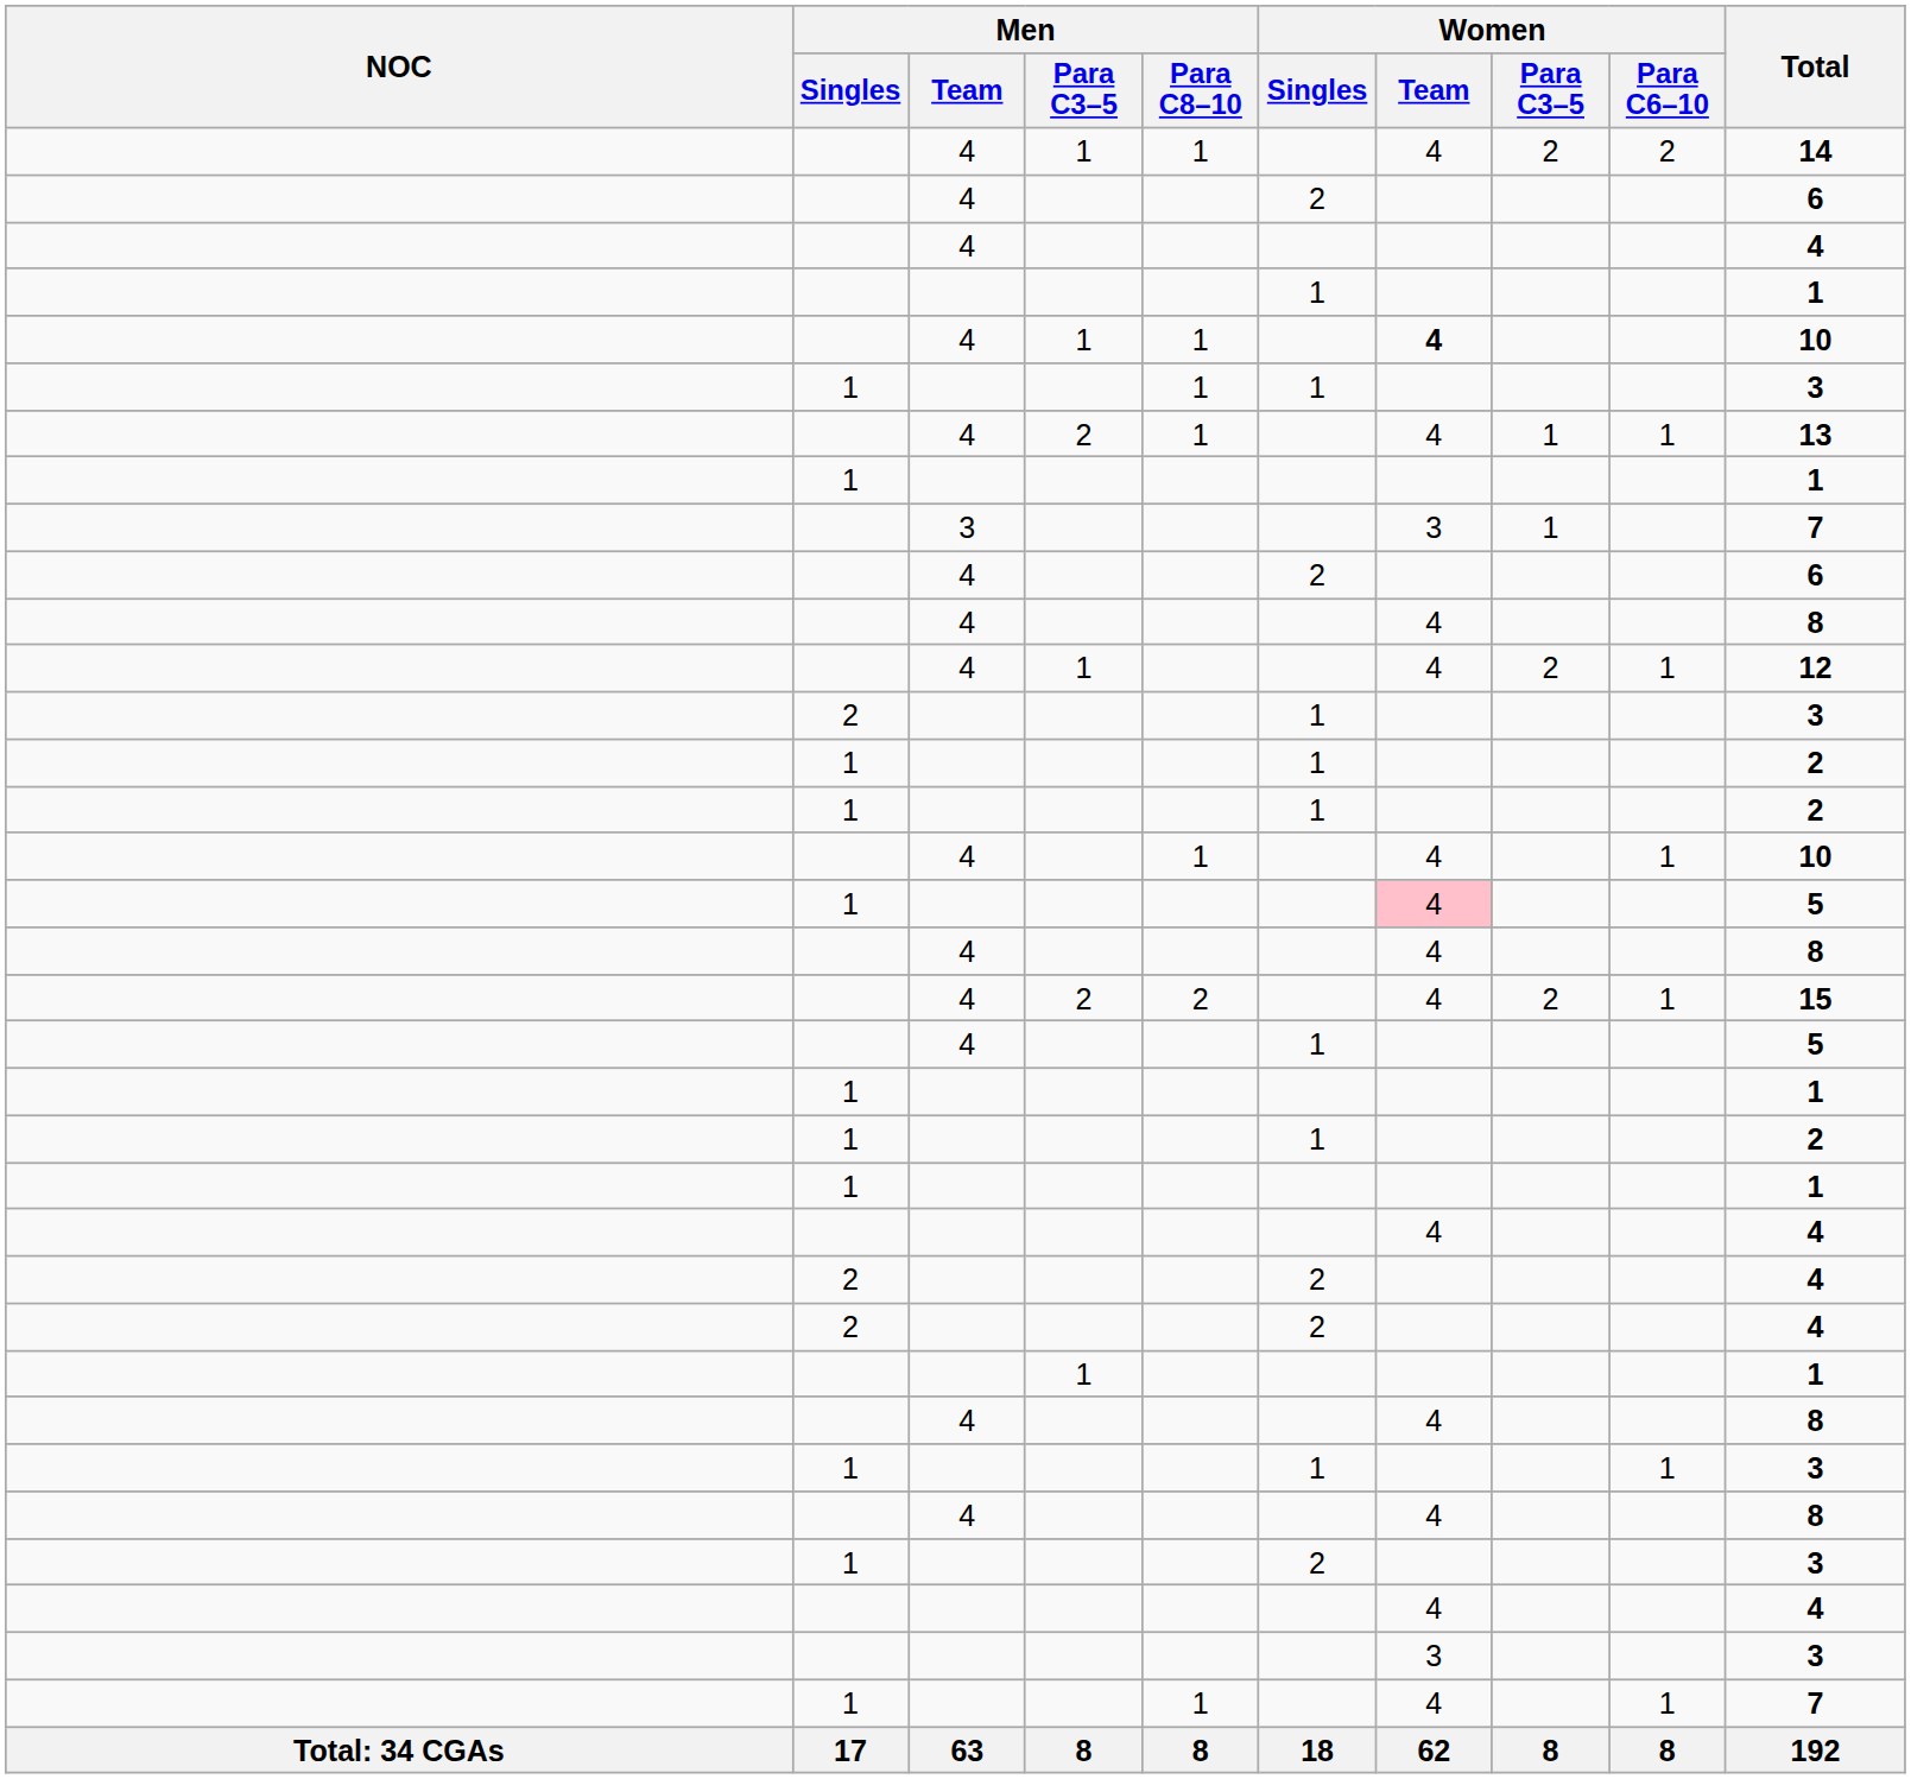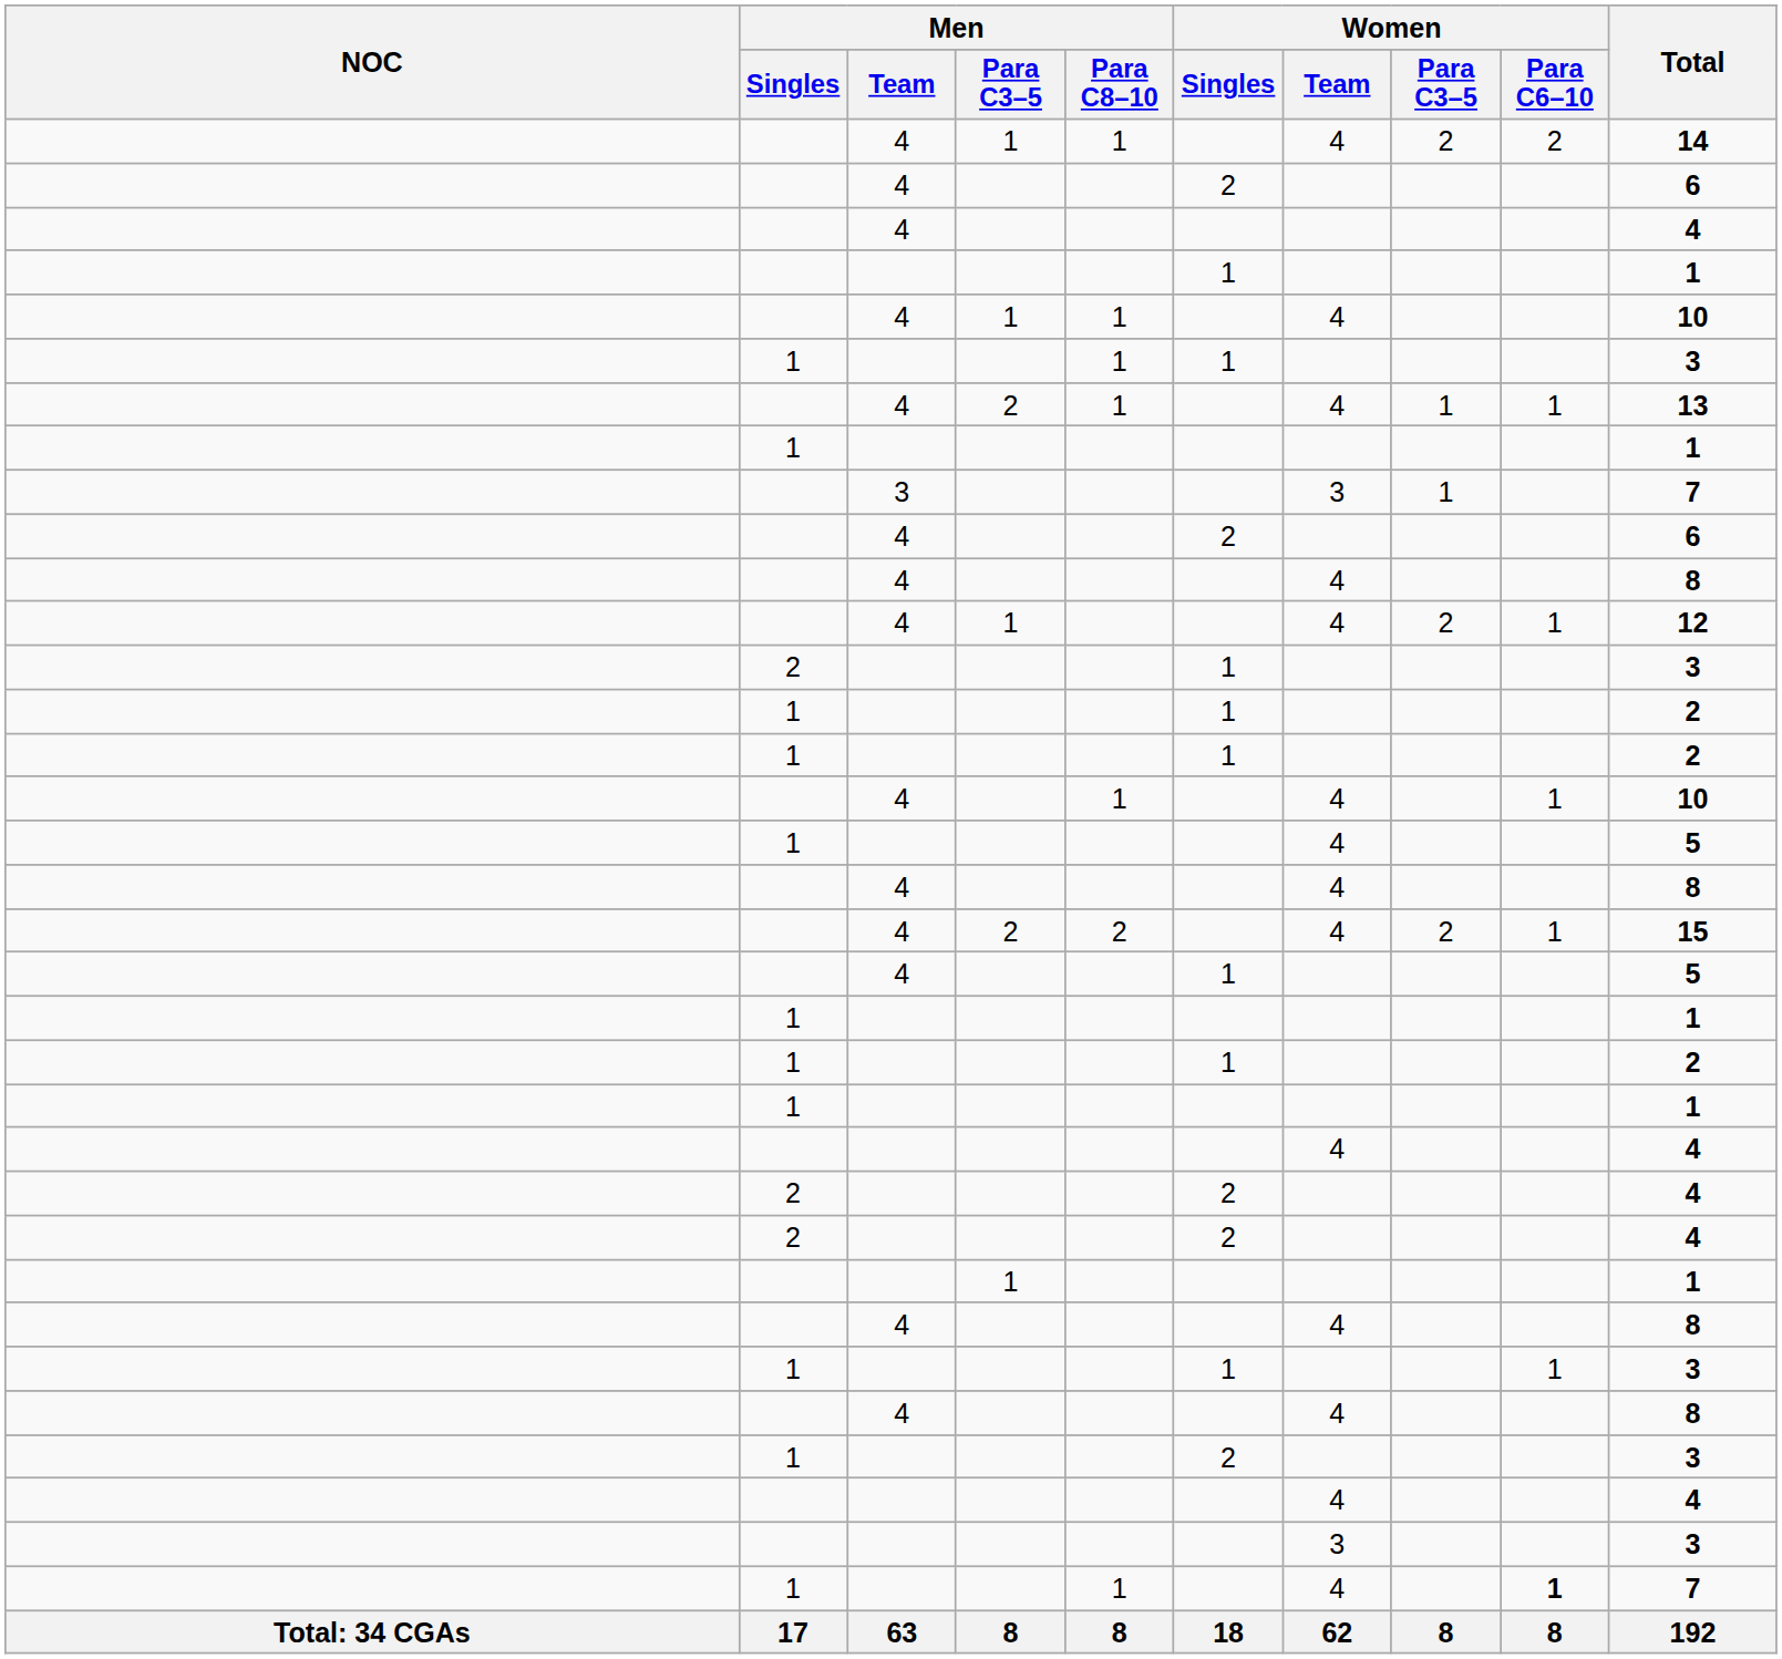row 7 | Women / Team: bold -> normal
row 19 | Women / Team: pink background -> no background
row 36 | Women / Para C6–10: normal -> bold
